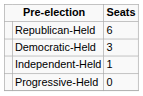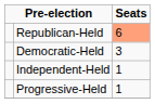Republican-Held | column 3: no background -> lightsalmon background
Progressive-Held | column 3: 0 -> 1
